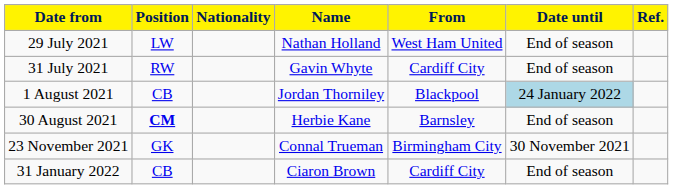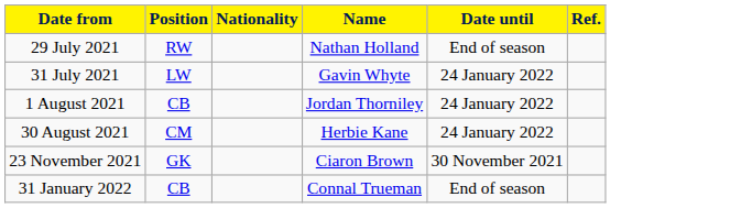- column: From | West Ham United | Cardiff City | Blackpool | Barnsley | Birmingham City | Cardiff City
29 July 2021 | Position: LW -> RW
31 July 2021 | Position: RW -> LW
31 July 2021 | Date until: End of season -> 24 January 2022
1 August 2021 | Date until: lightblue background -> no background
30 August 2021 | Position: bold -> normal
30 August 2021 | Date until: End of season -> 24 January 2022
23 November 2021 | Name: Connal Trueman -> Ciaron Brown
31 January 2022 | Name: Ciaron Brown -> Connal Trueman
